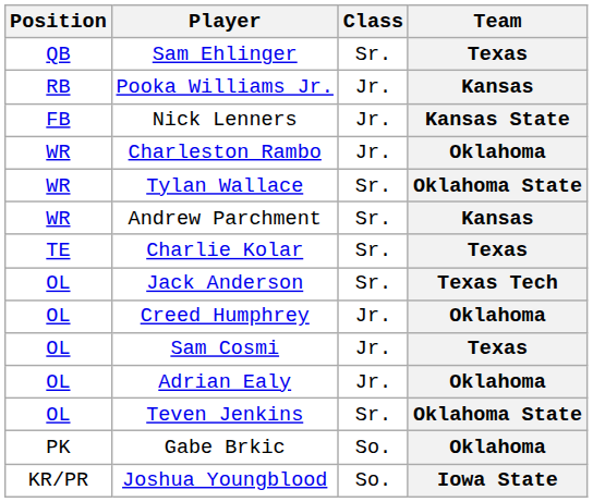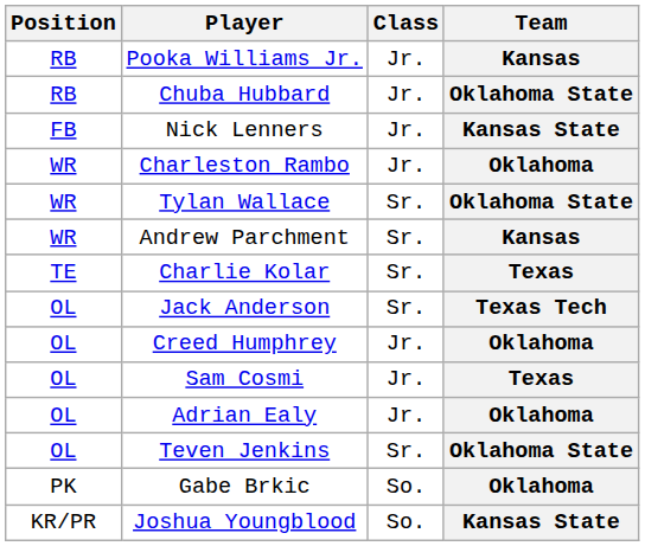- row: QB | Sam Ehlinger | Sr. | Texas
+ row: RB | Chuba Hubbard | Jr. | Oklahoma State
Joshua Youngblood | Team: Iowa State -> Kansas State
